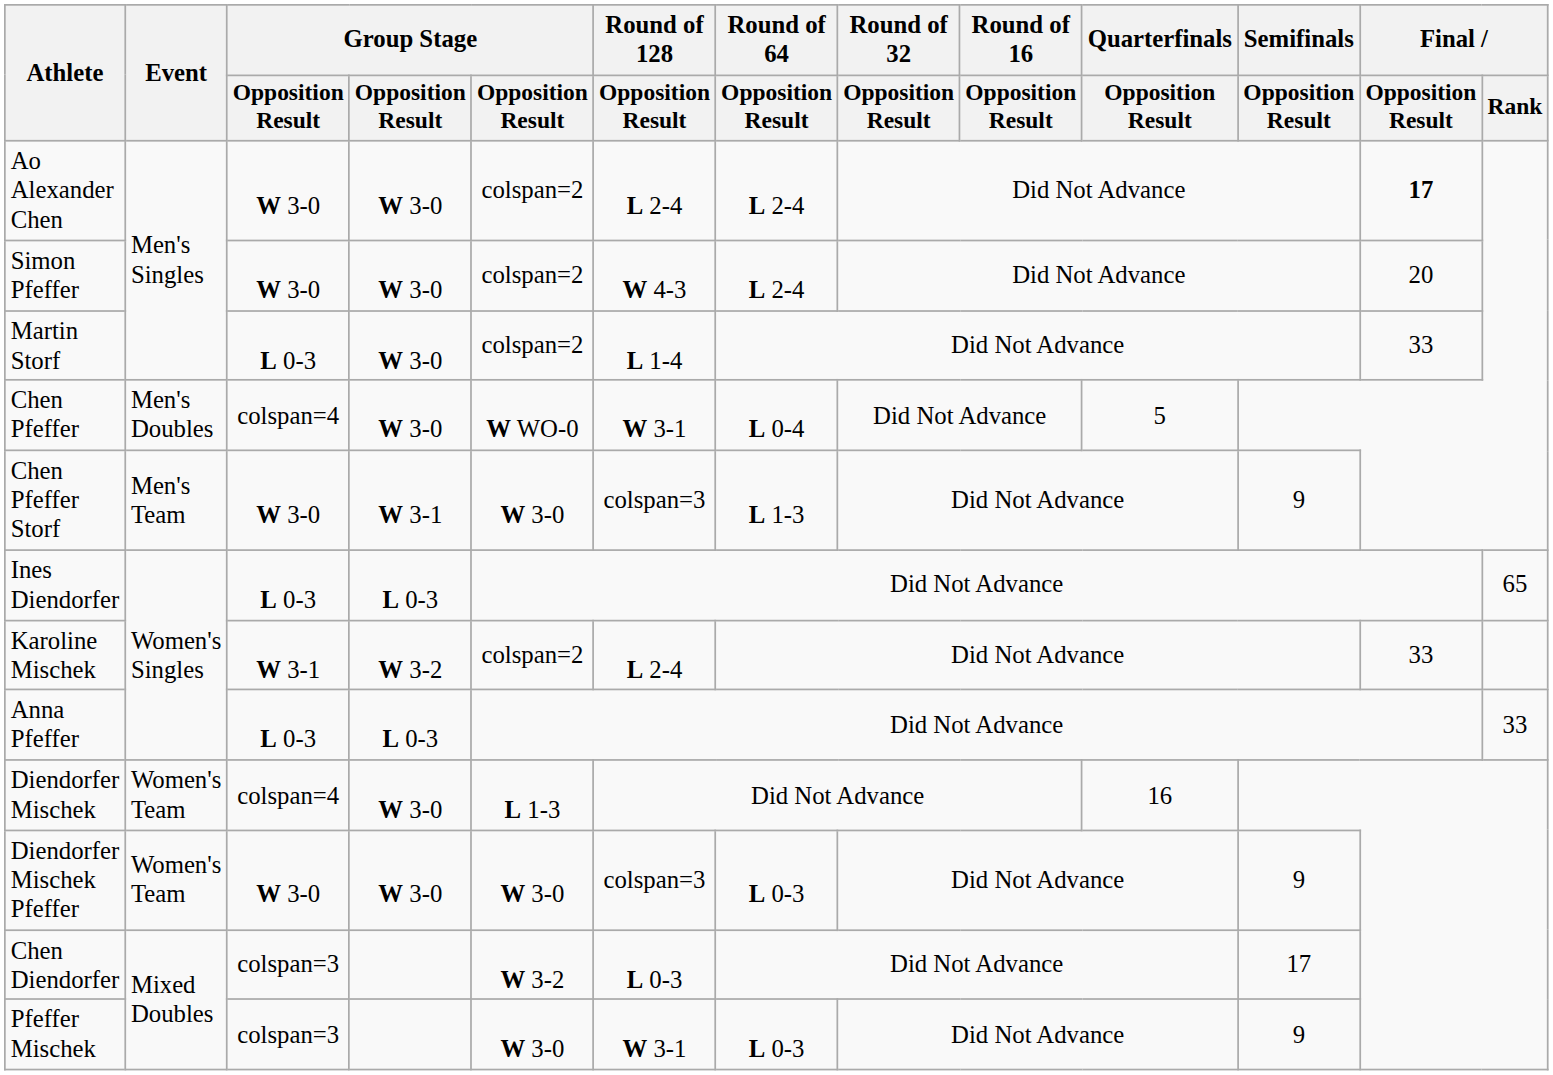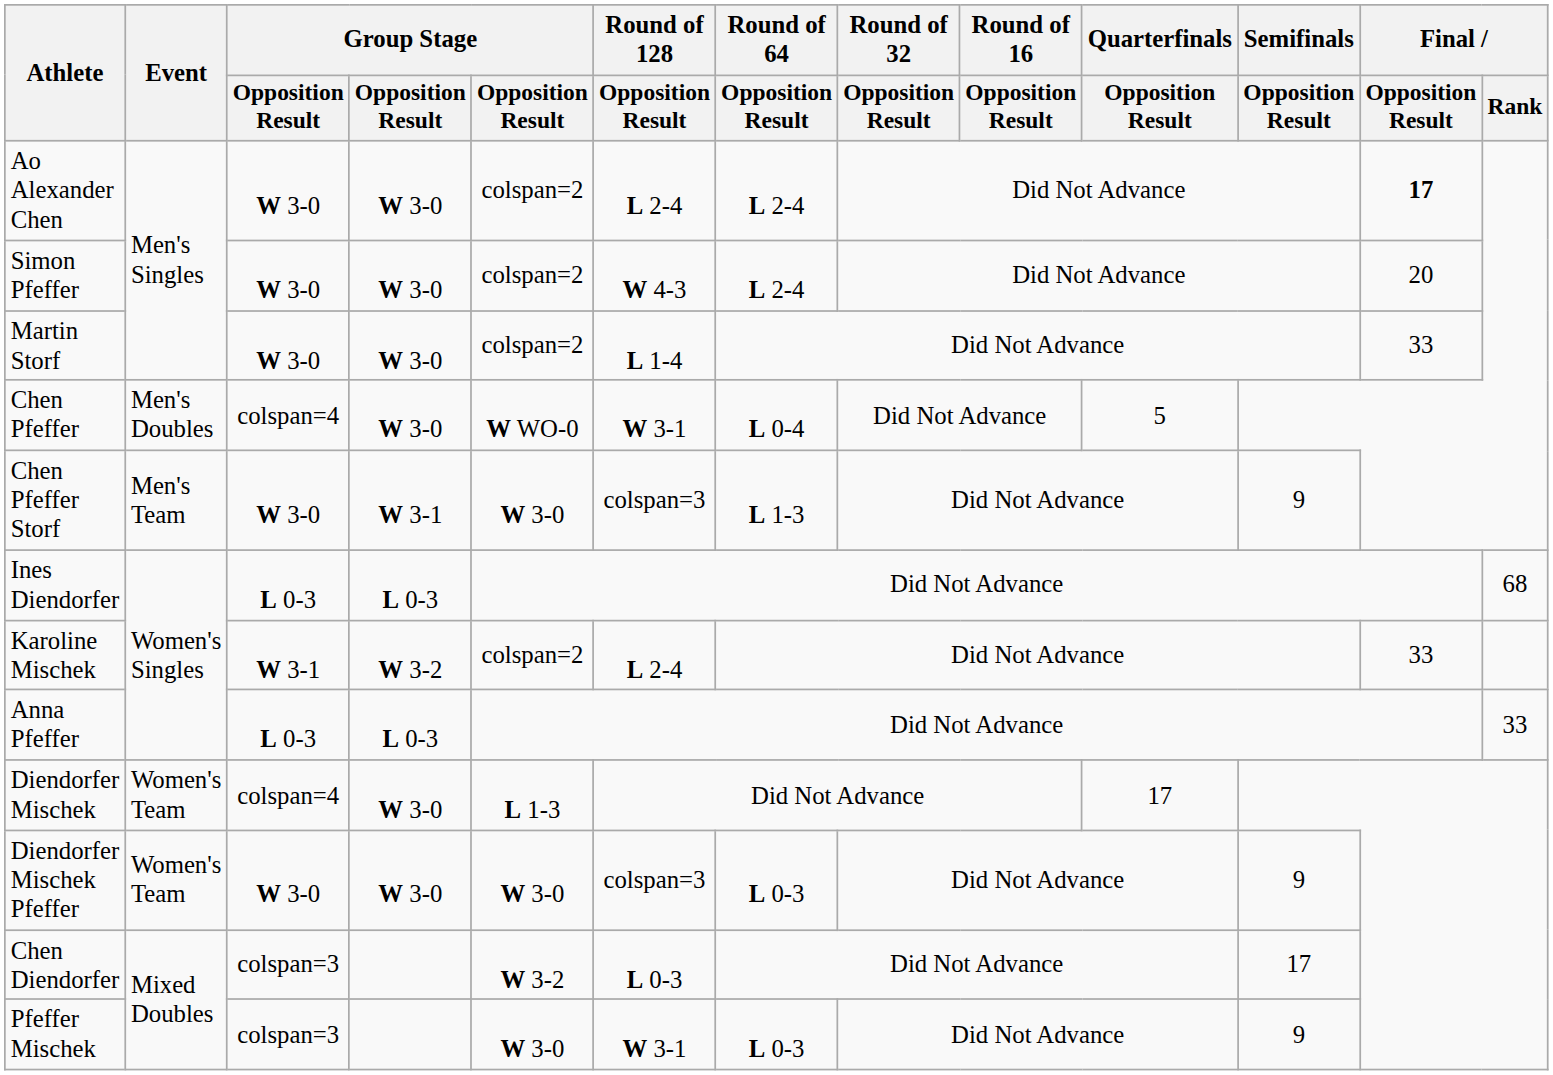Martin Storf | column 3: L 0-3 -> W 3-0
Ines Diendorfer | Final / Rank: 65 -> 68
Diendorfer Mischek | Quarterfinals / Opposition Result: 16 -> 17
